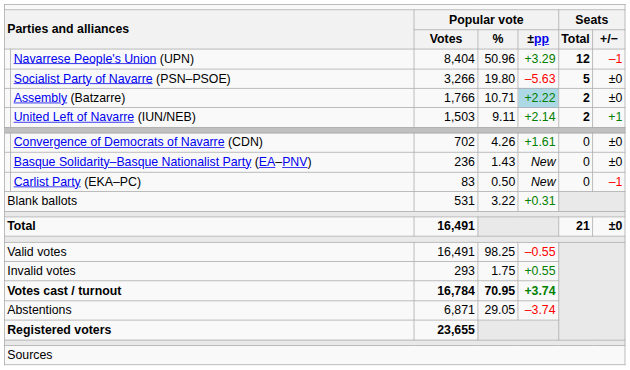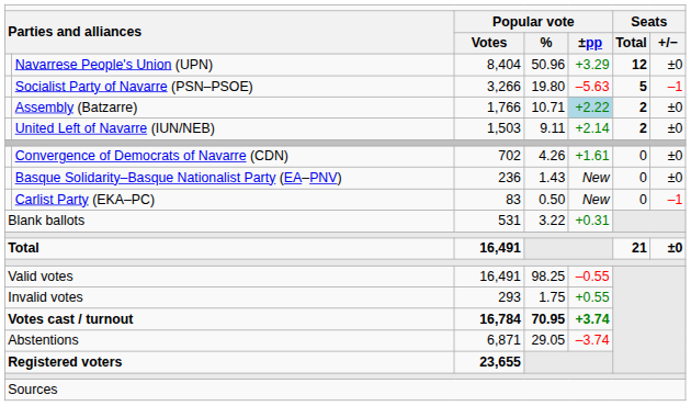Navarrese People's Union (UPN) | column 7: –1 -> ±0
Socialist Party of Navarre (PSN–PSOE) | column 7: ±0 -> –1
United Left of Navarre (IUN/NEB) | column 7: +1 -> ±0
